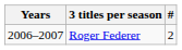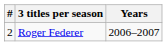columns swapped: # <-> Years
